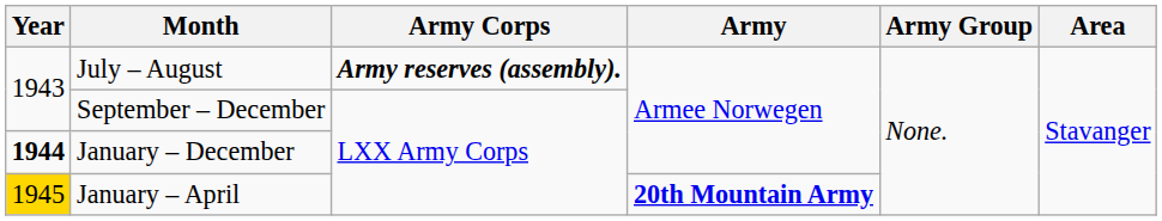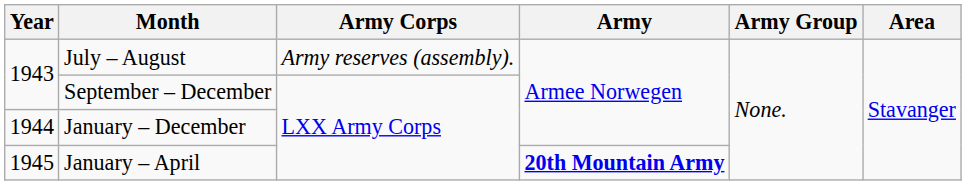July – August | Army Corps: bold -> normal
January – December | Year: bold -> normal
January – April | Year: gold background -> no background
